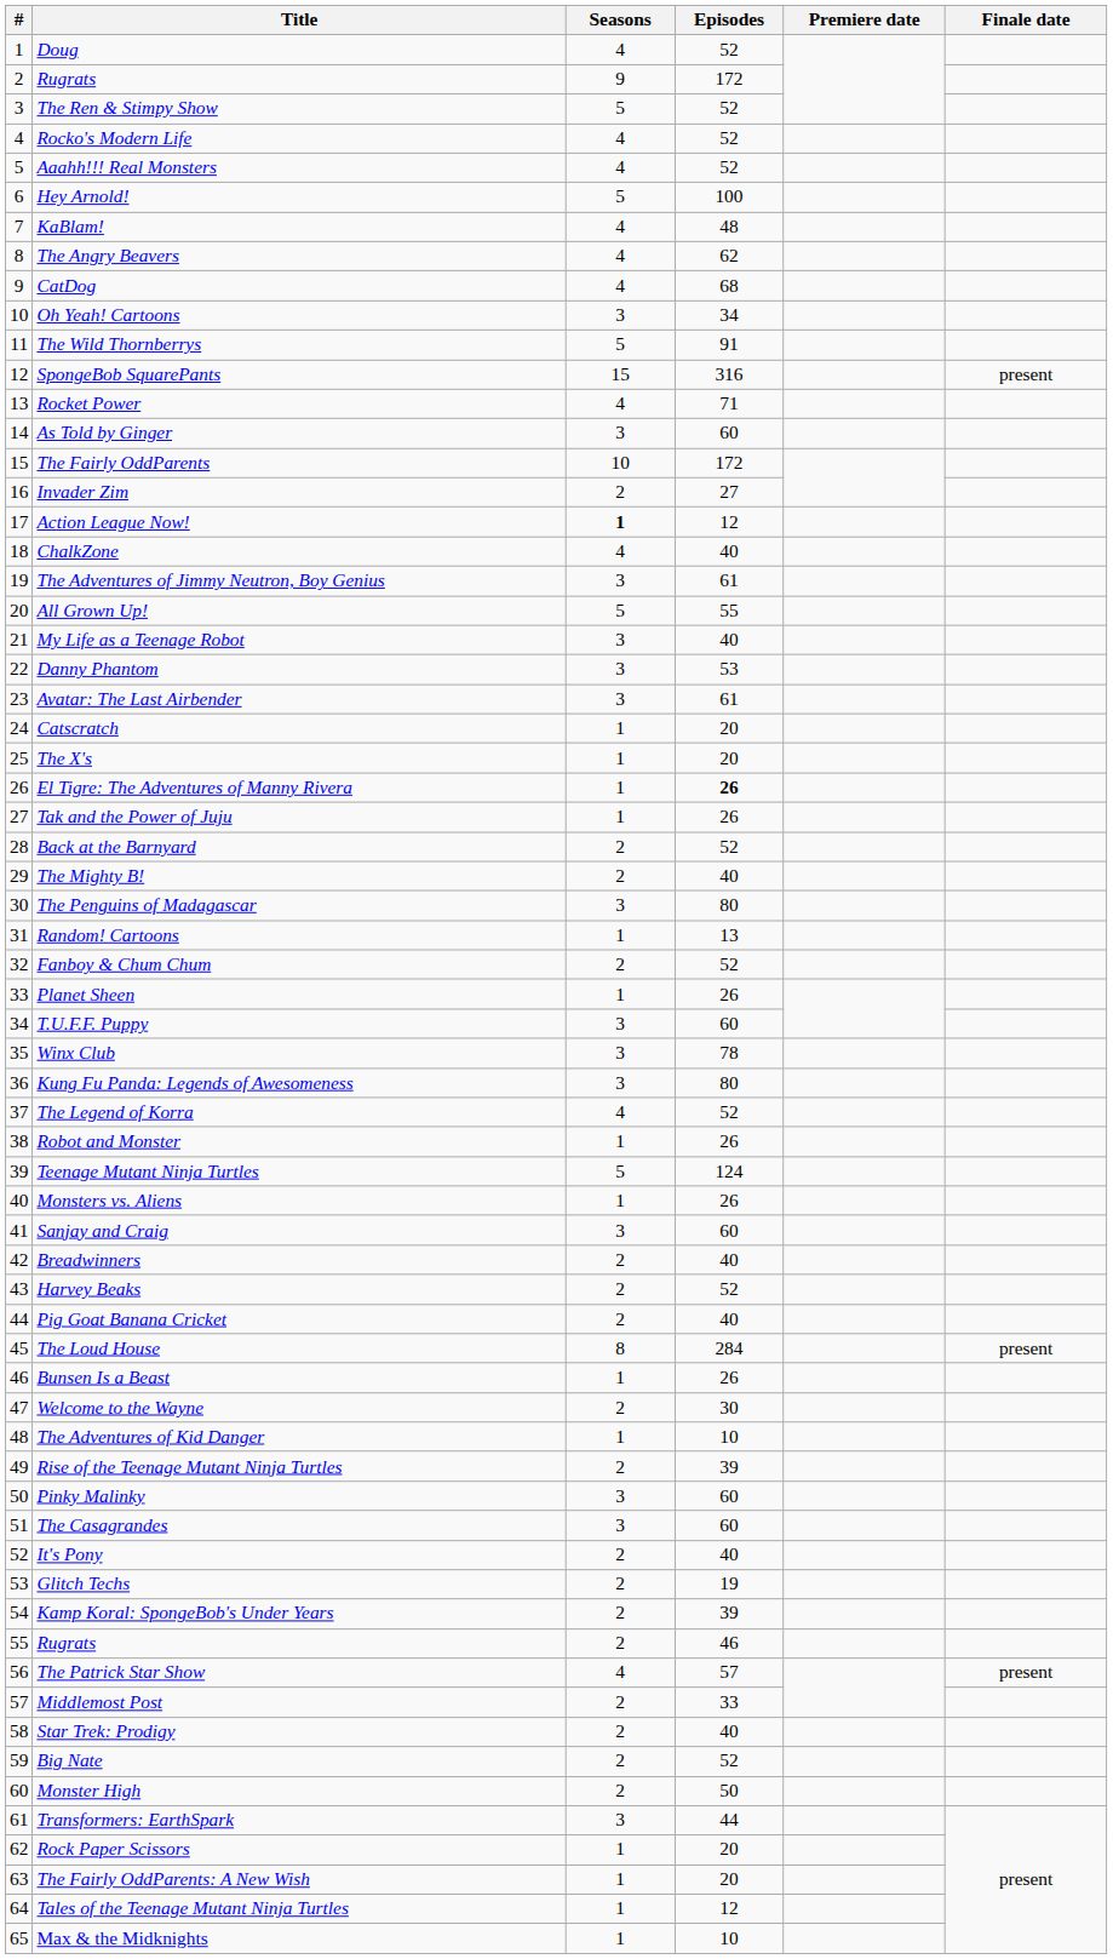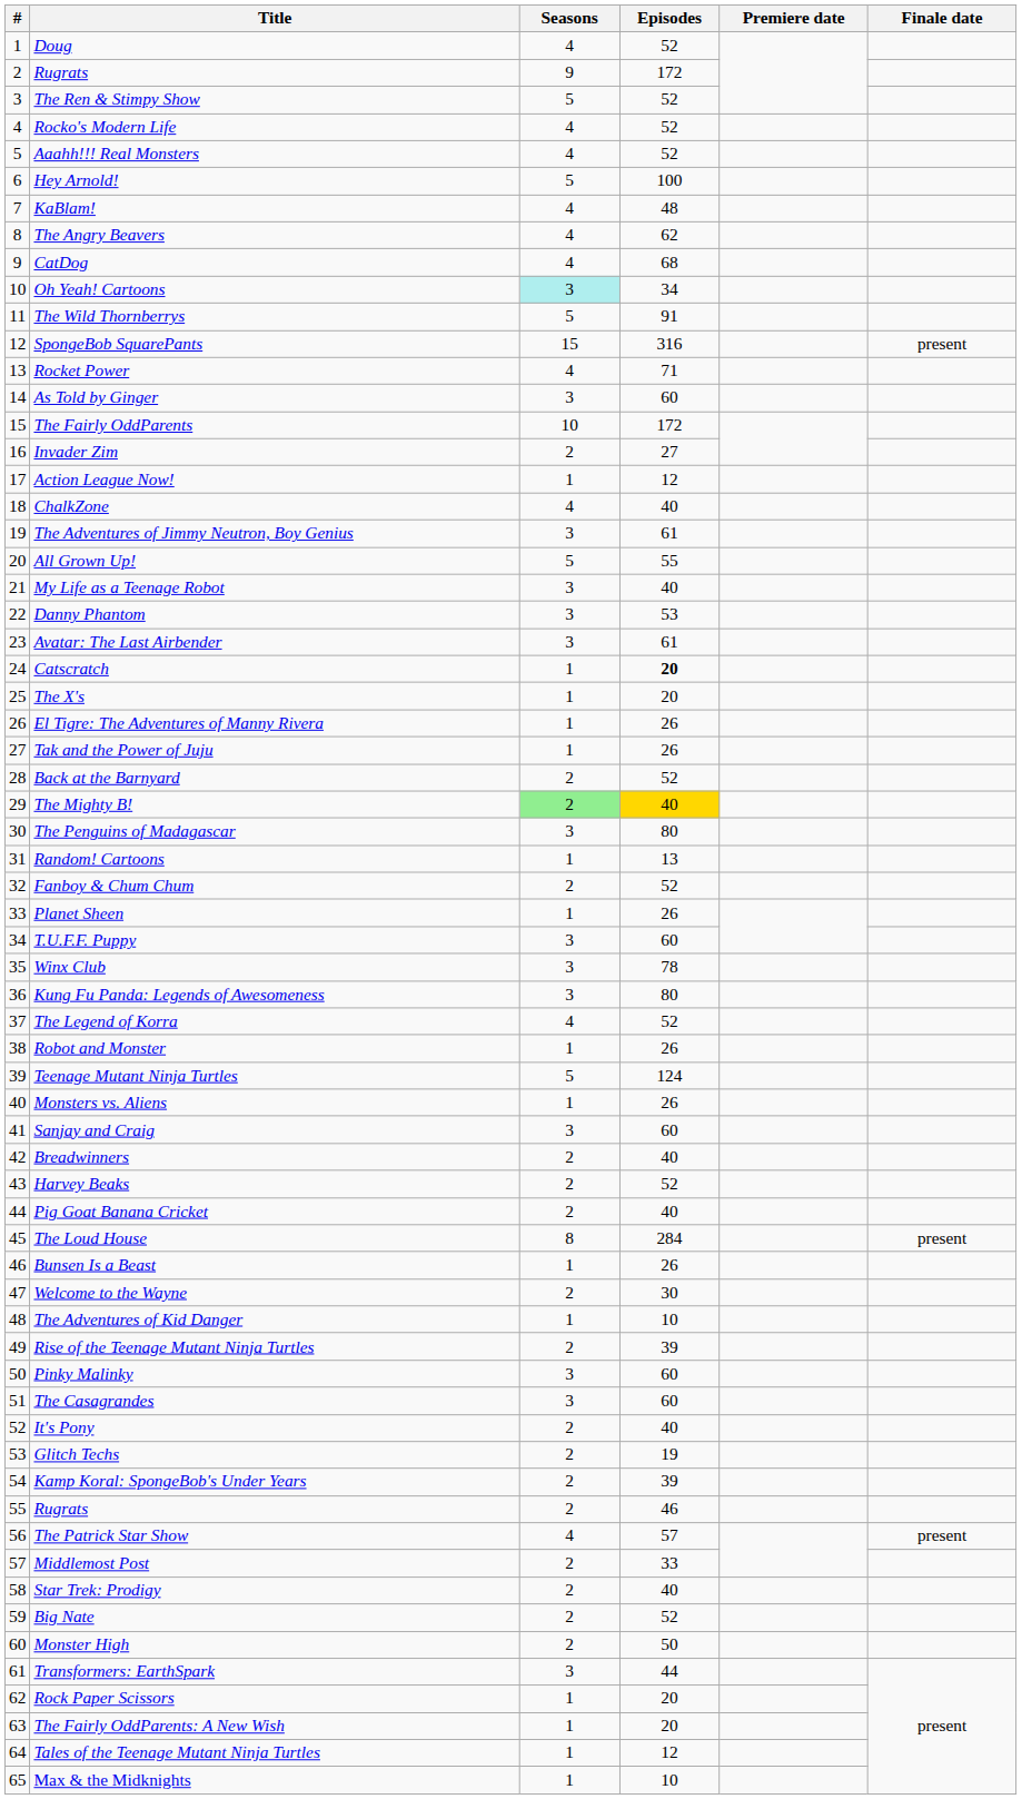Oh Yeah! Cartoons | Seasons: no background -> paleturquoise background
Action League Now! | Seasons: bold -> normal
Catscratch | Episodes: normal -> bold
El Tigre: The Adventures of Manny Rivera | Episodes: bold -> normal
The Mighty B! | Seasons: no background -> lightgreen background
The Mighty B! | Episodes: no background -> gold background
